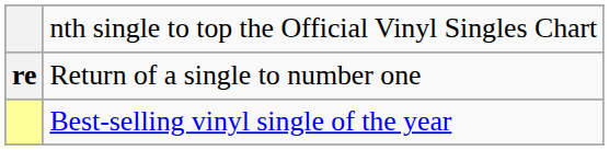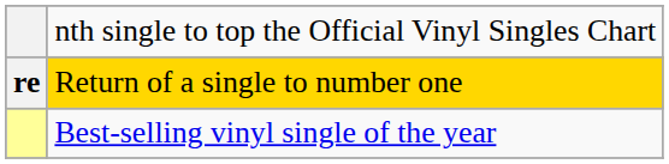row 2 | column 2: no background -> gold background
